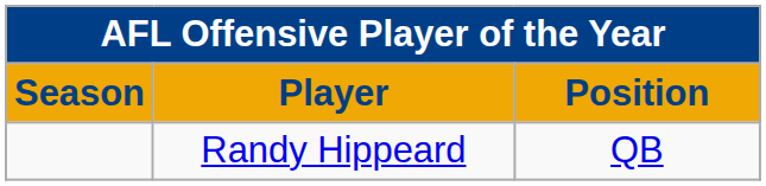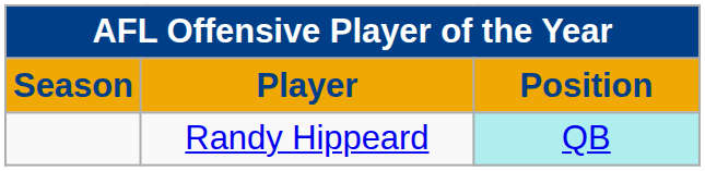Randy Hippeard | Position: no background -> paleturquoise background
